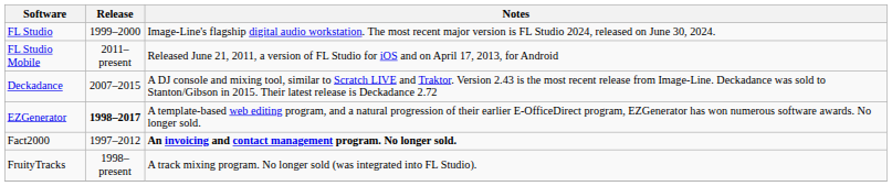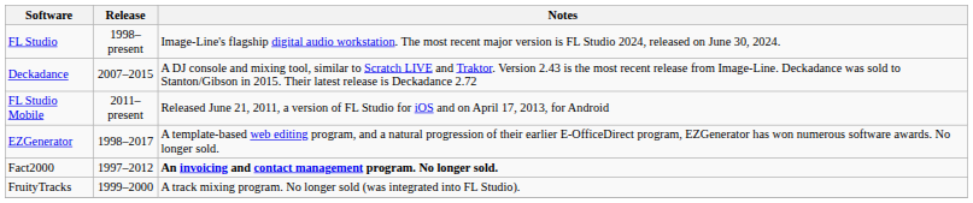FL Studio | Release: 1999–2000 -> 1998–present
rows swapped: FL Studio Mobile <-> Deckadance
EZGenerator | Release: bold -> normal
FruityTracks | Release: 1998–present -> 1999–2000
